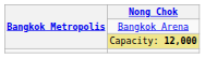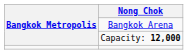Capacity: 12,000 | Nong Chok: khaki background -> no background
